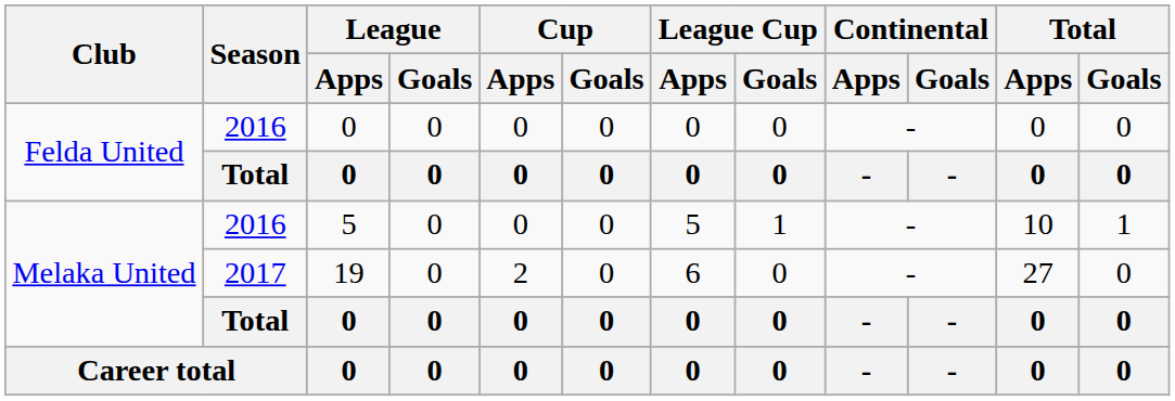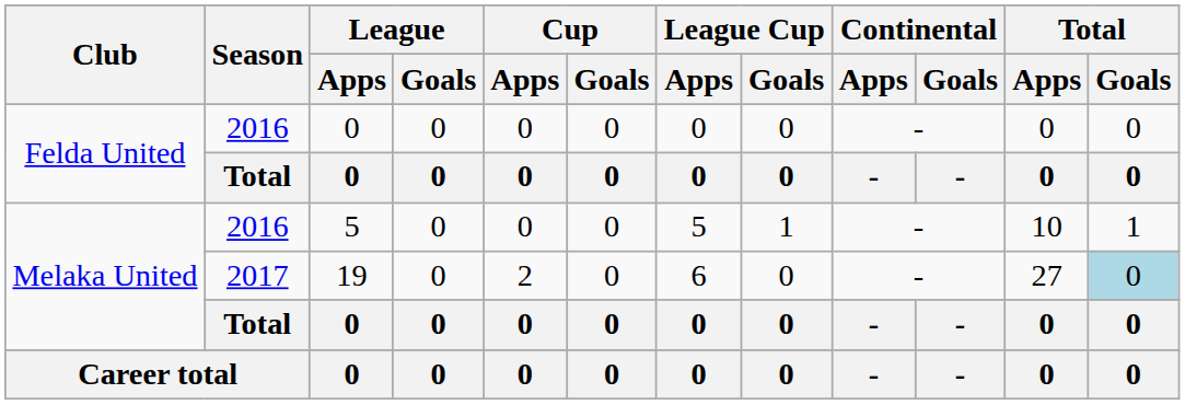19 | Total / Goals: no background -> lightblue background
